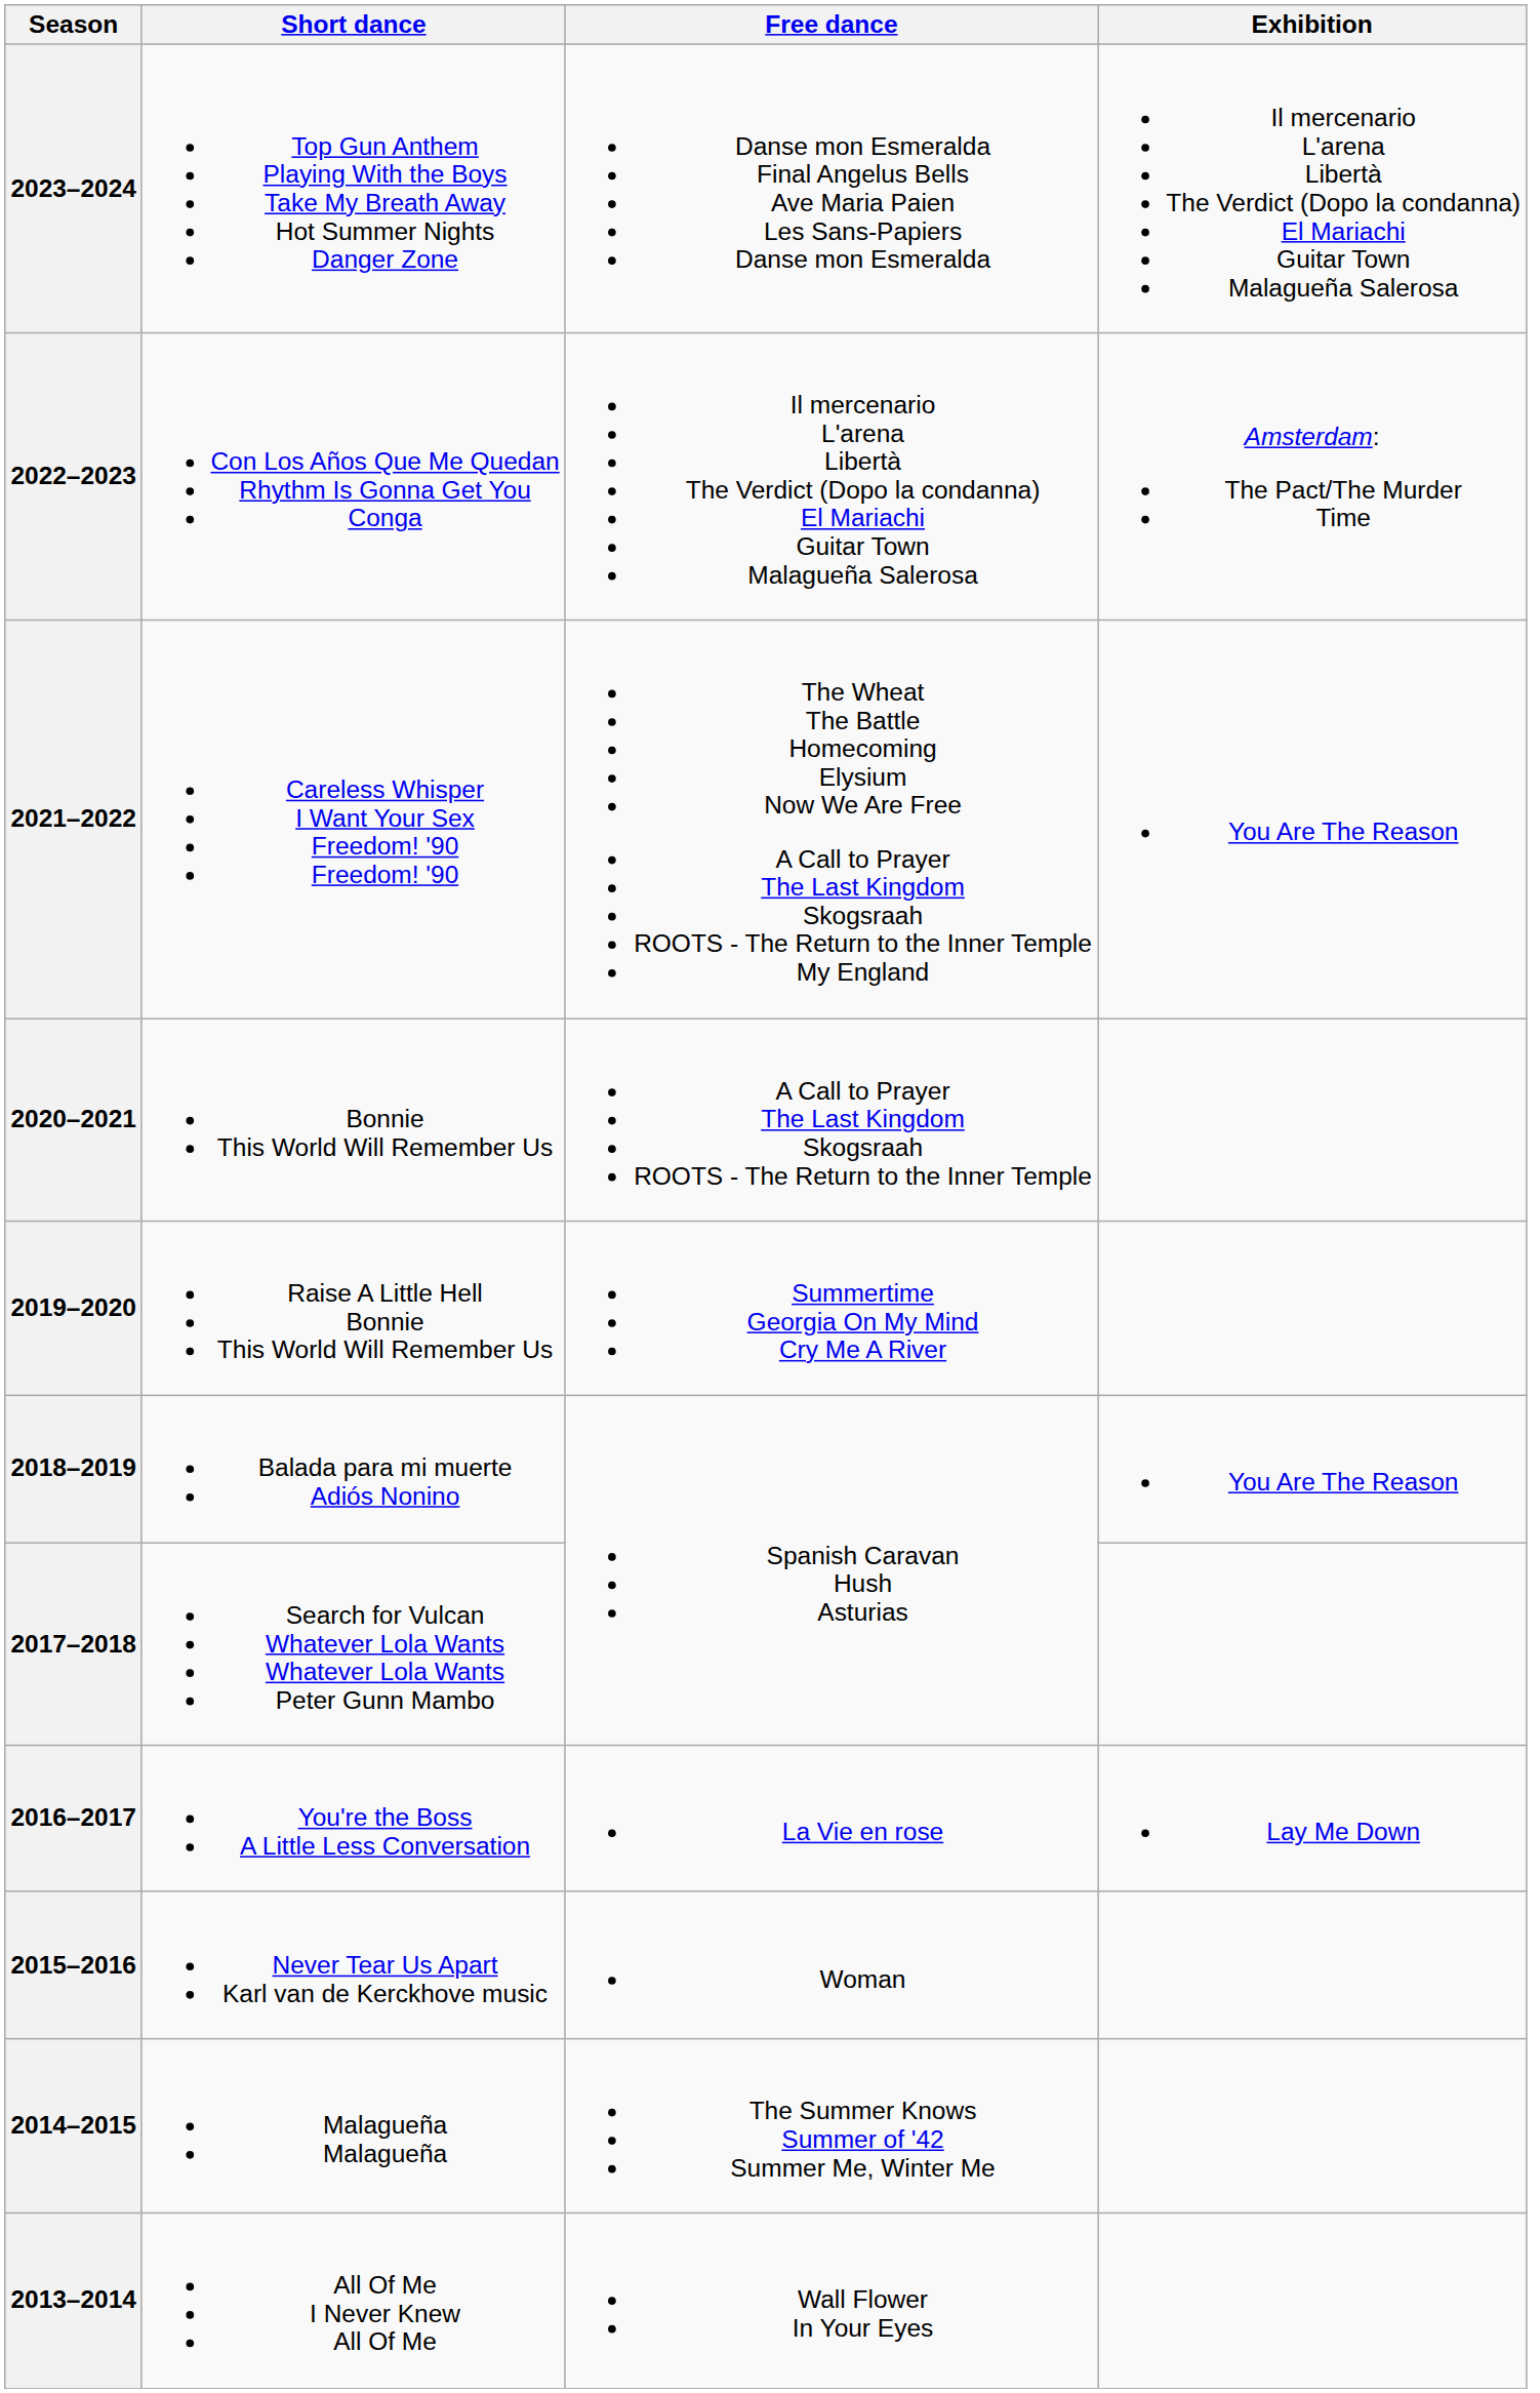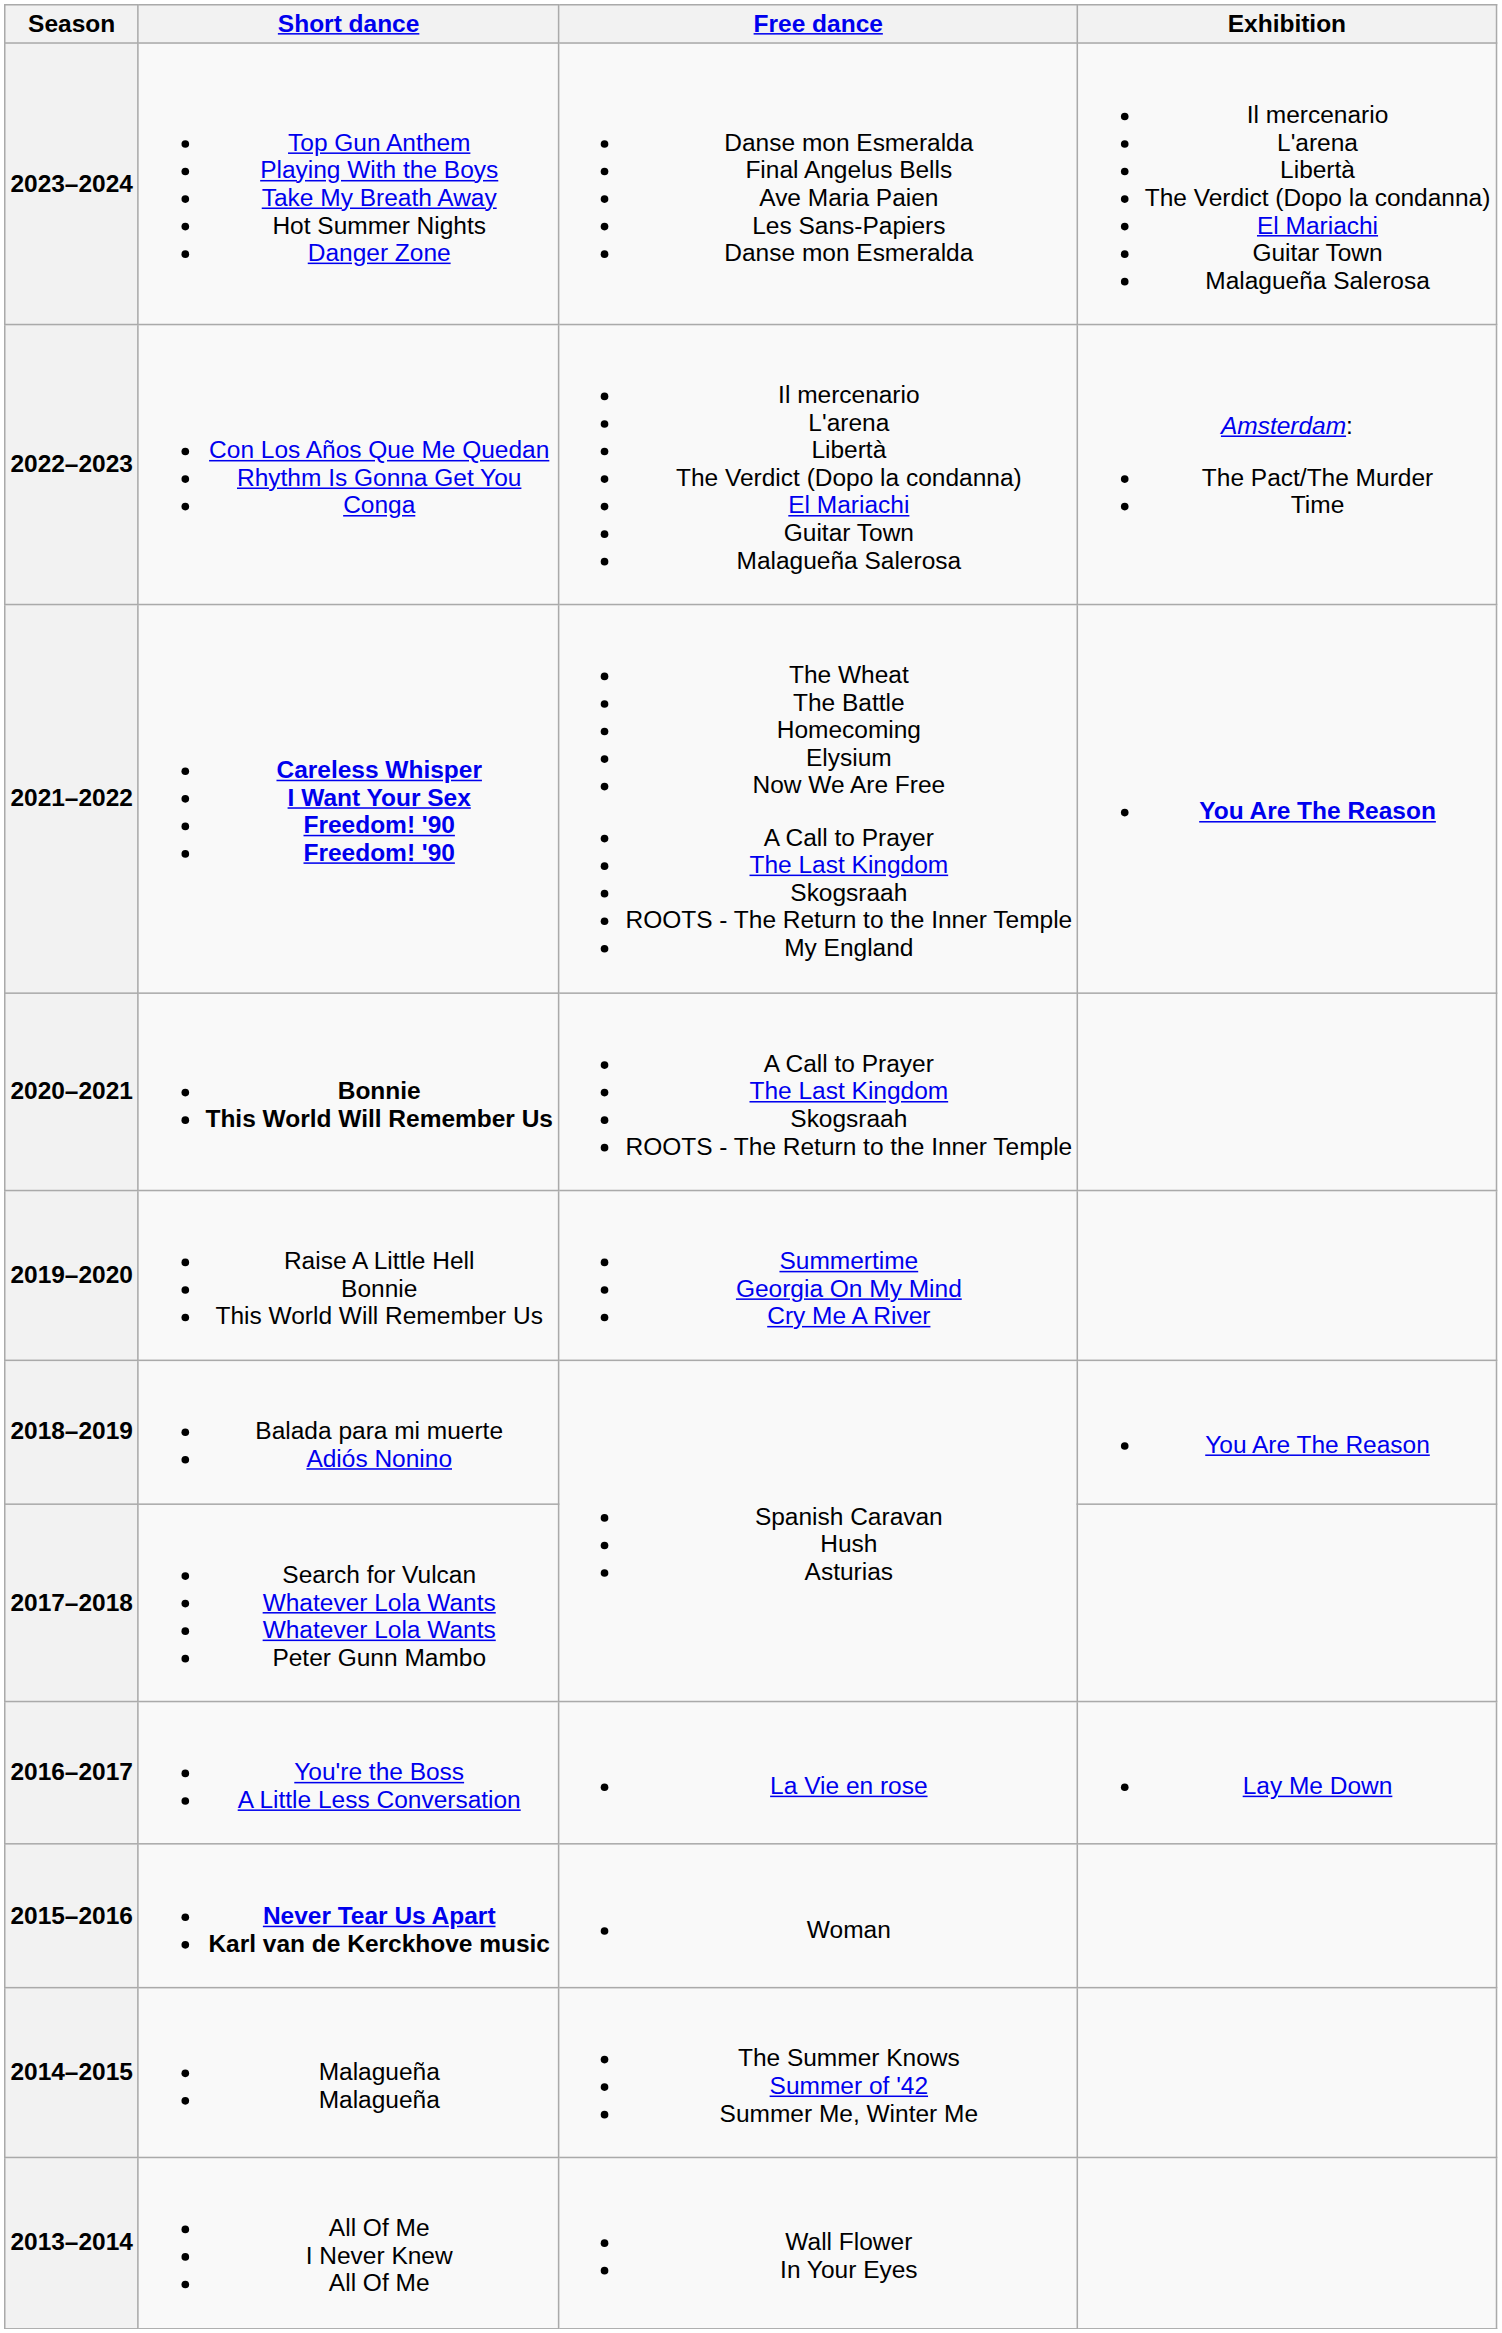2021–2022 | Short dance: normal -> bold
2021–2022 | Exhibition: normal -> bold
2020–2021 | Short dance: normal -> bold
2015–2016 | Short dance: normal -> bold
